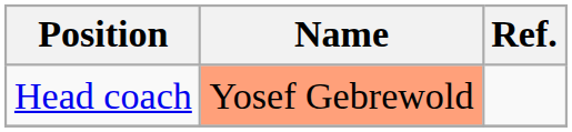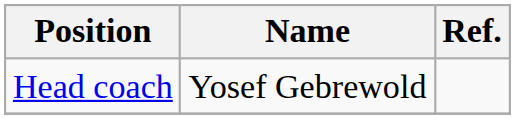Head coach | Name: lightsalmon background -> no background
